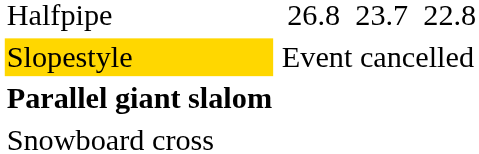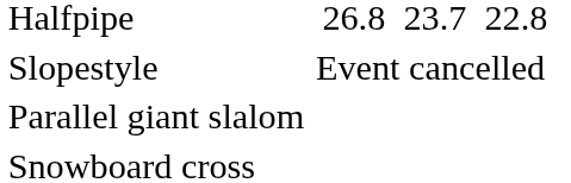Slopestyle | column 1: gold background -> no background
Parallel giant slalom | column 1: bold -> normal
